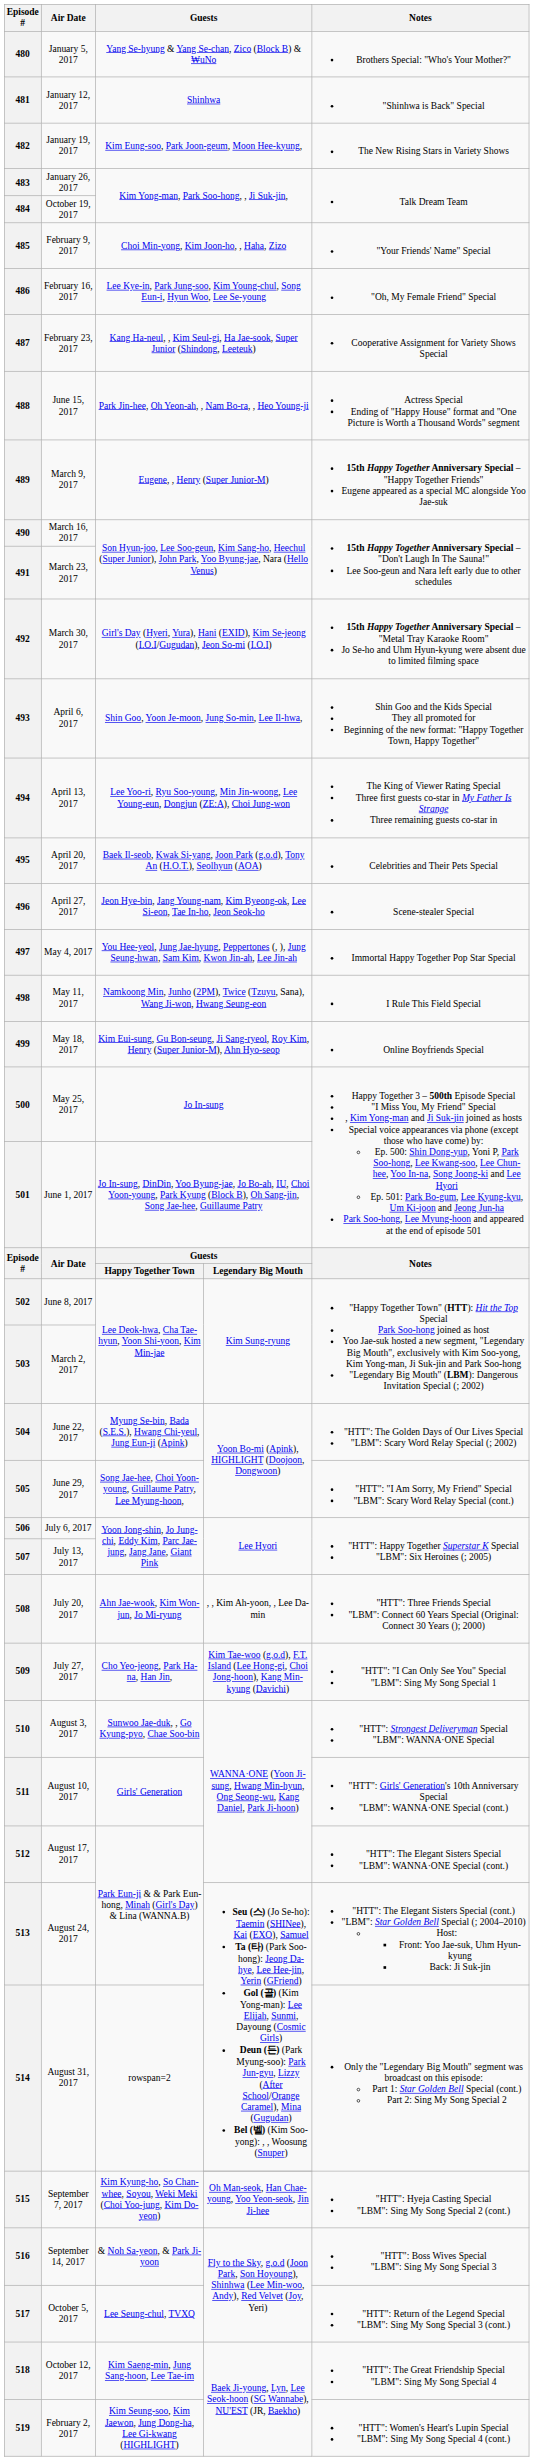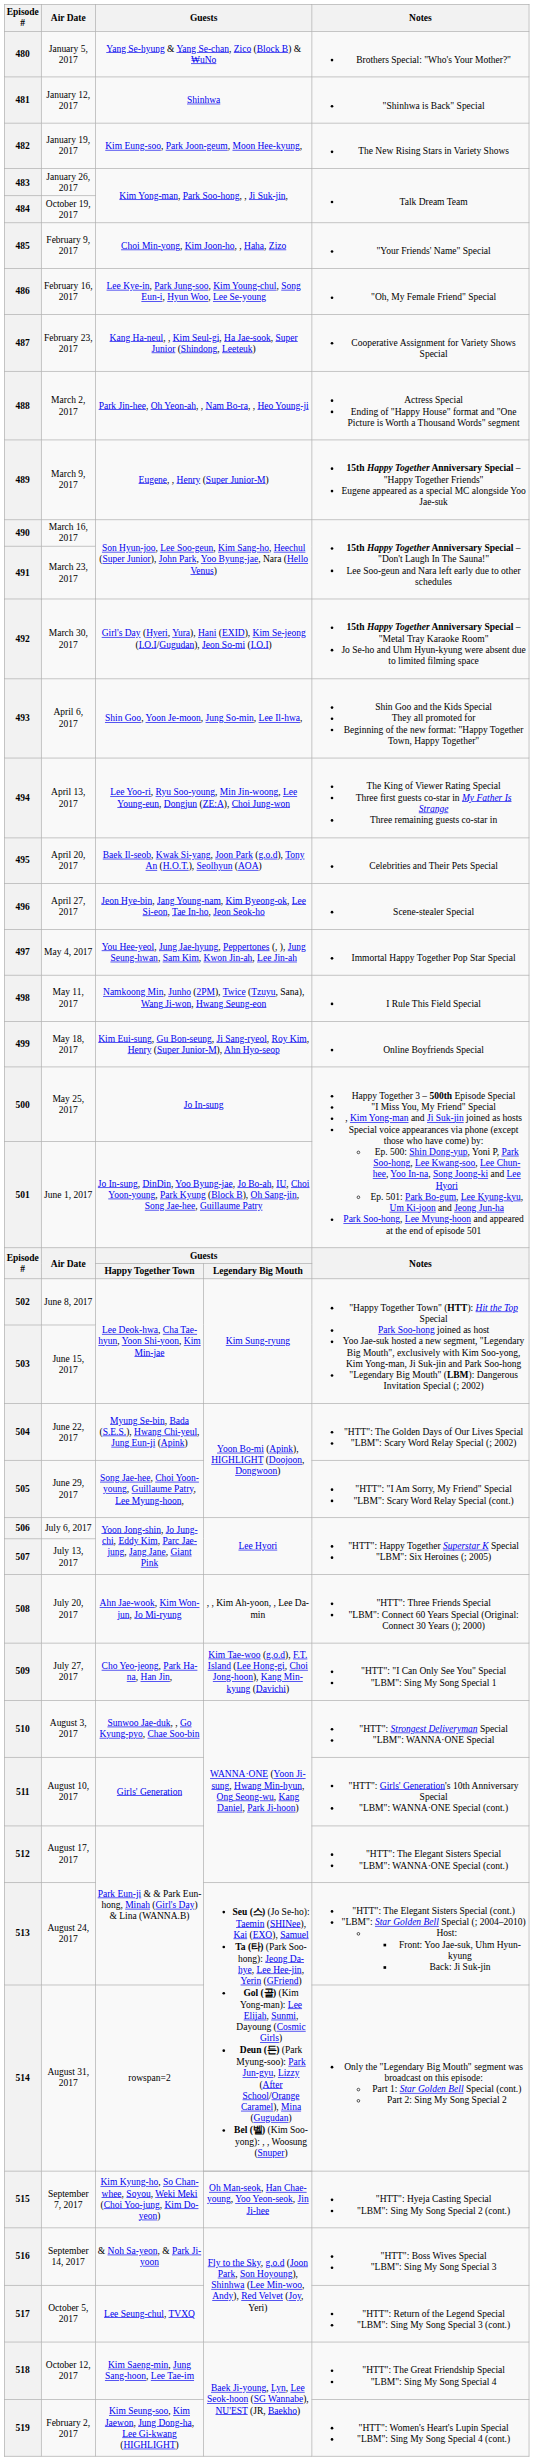488 | Air Date: June 15, 2017 -> March 2, 2017
503 | Air Date: March 2, 2017 -> June 15, 2017
